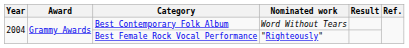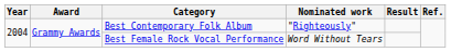Best Contemporary Folk Album | Nominated work: Word Without Tears -> "Righteously"
Best Female Rock Vocal Performance | Nominated work: "Righteously" -> Word Without Tears
